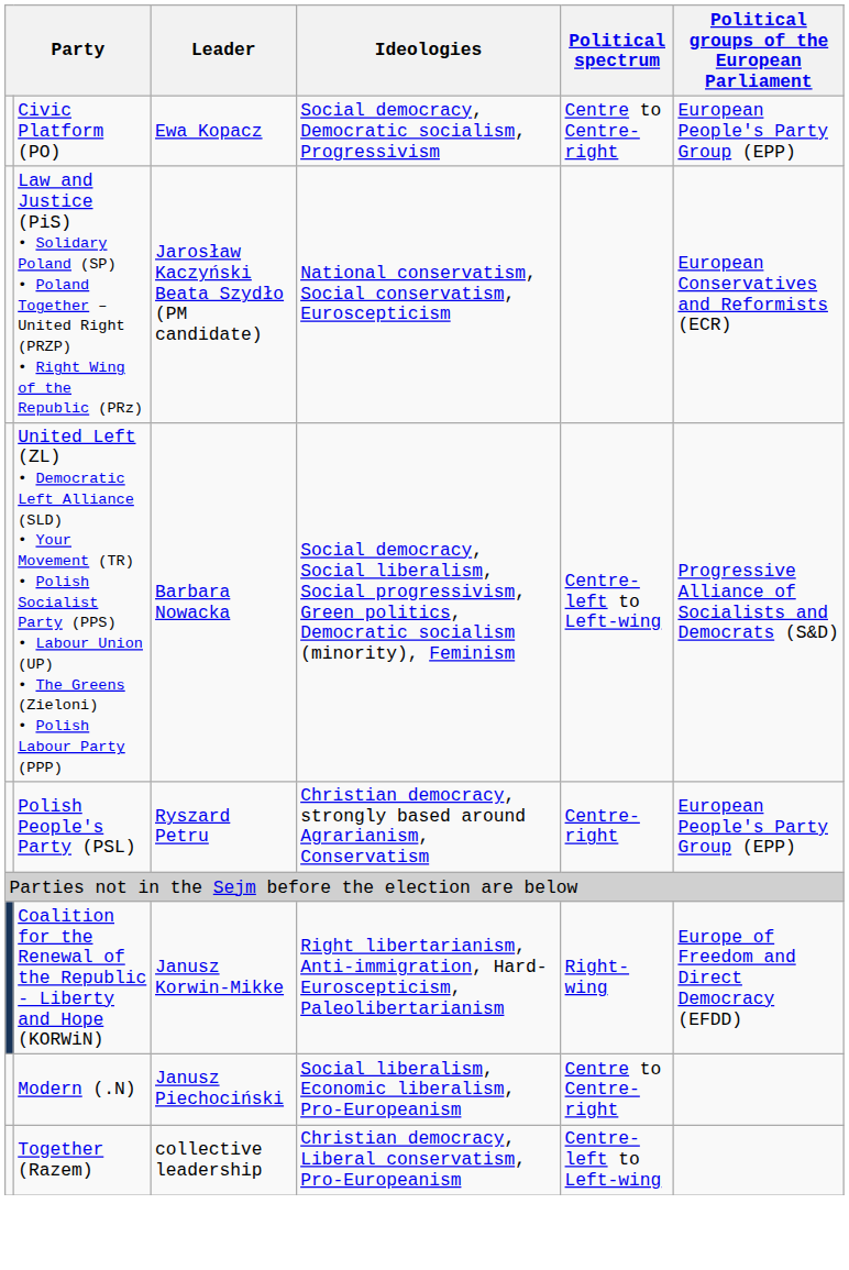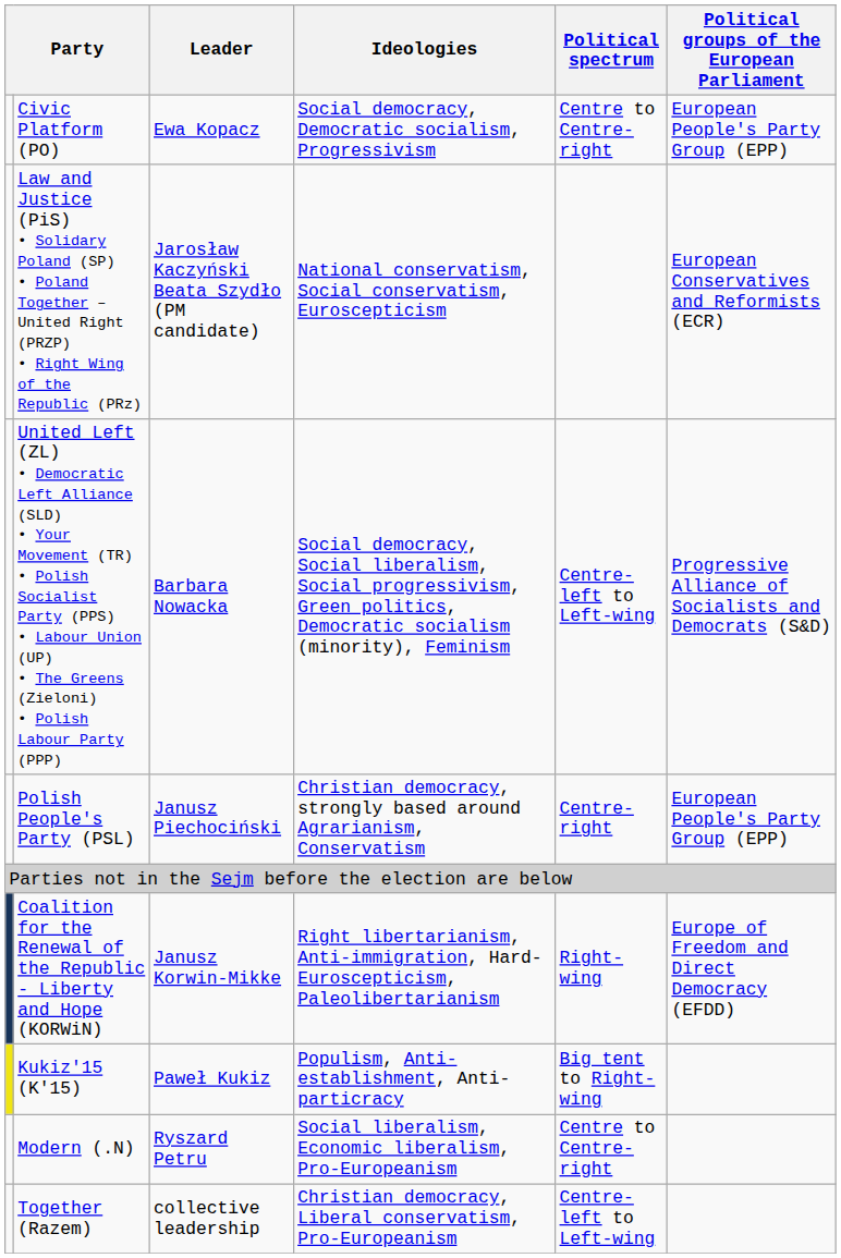Polish People's Party (PSL) | Leader: Ryszard Petru -> Janusz Piechociński
+ row: Kukiz'15 (K'15) | Paweł Kukiz | Populism, Anti-establishment, Anti-particracy | Big tent to Right-wing
Modern (.N) | Leader: Janusz Piechociński -> Ryszard Petru
